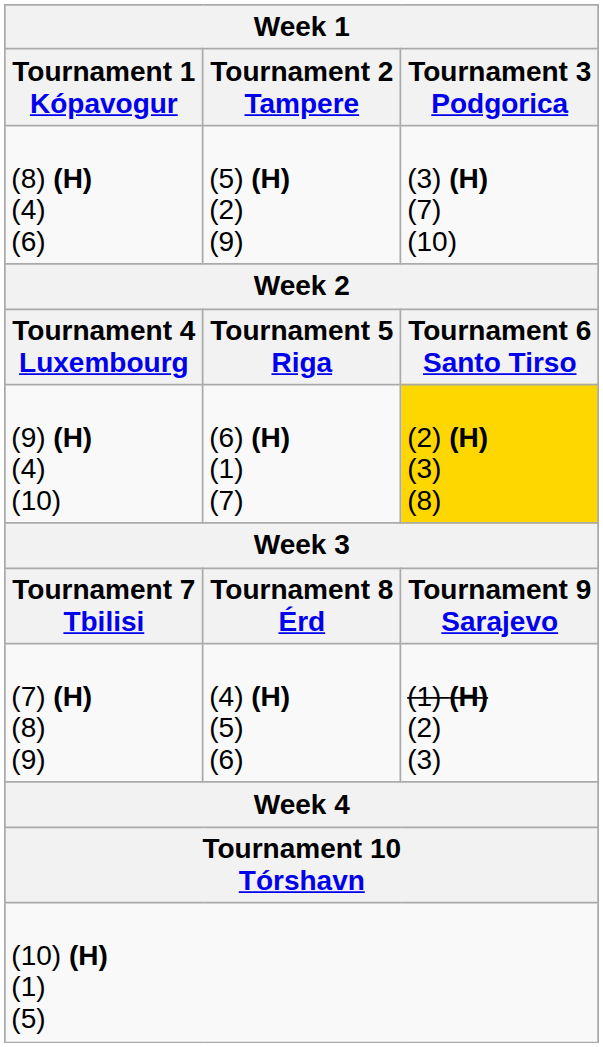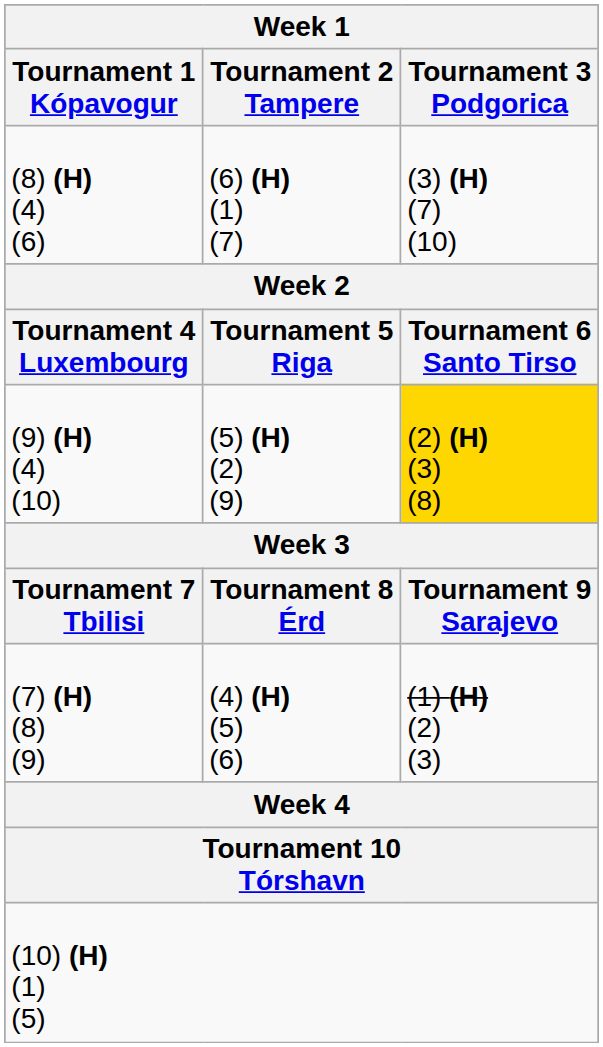(8) (H) (4) (6) | Tournament 2 Tampere: (5) (H) (2) (9) -> (6) (H) (1) (7)
(9) (H) (4) (10) | Tournament 2 Tampere: (6) (H) (1) (7) -> (5) (H) (2) (9)
